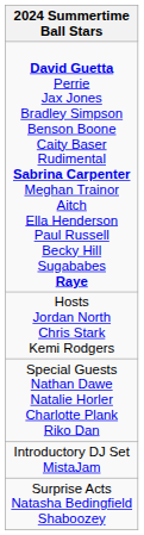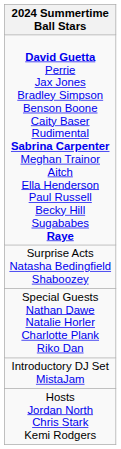row 3 | column 1: Hosts Jordan North Chris Stark Kemi Rodgers -> Surprise Acts Natasha Bedingfield Shaboozey
row 6 | column 1: Surprise Acts Natasha Bedingfield Shaboozey -> Hosts Jordan North Chris Stark Kemi Rodgers
